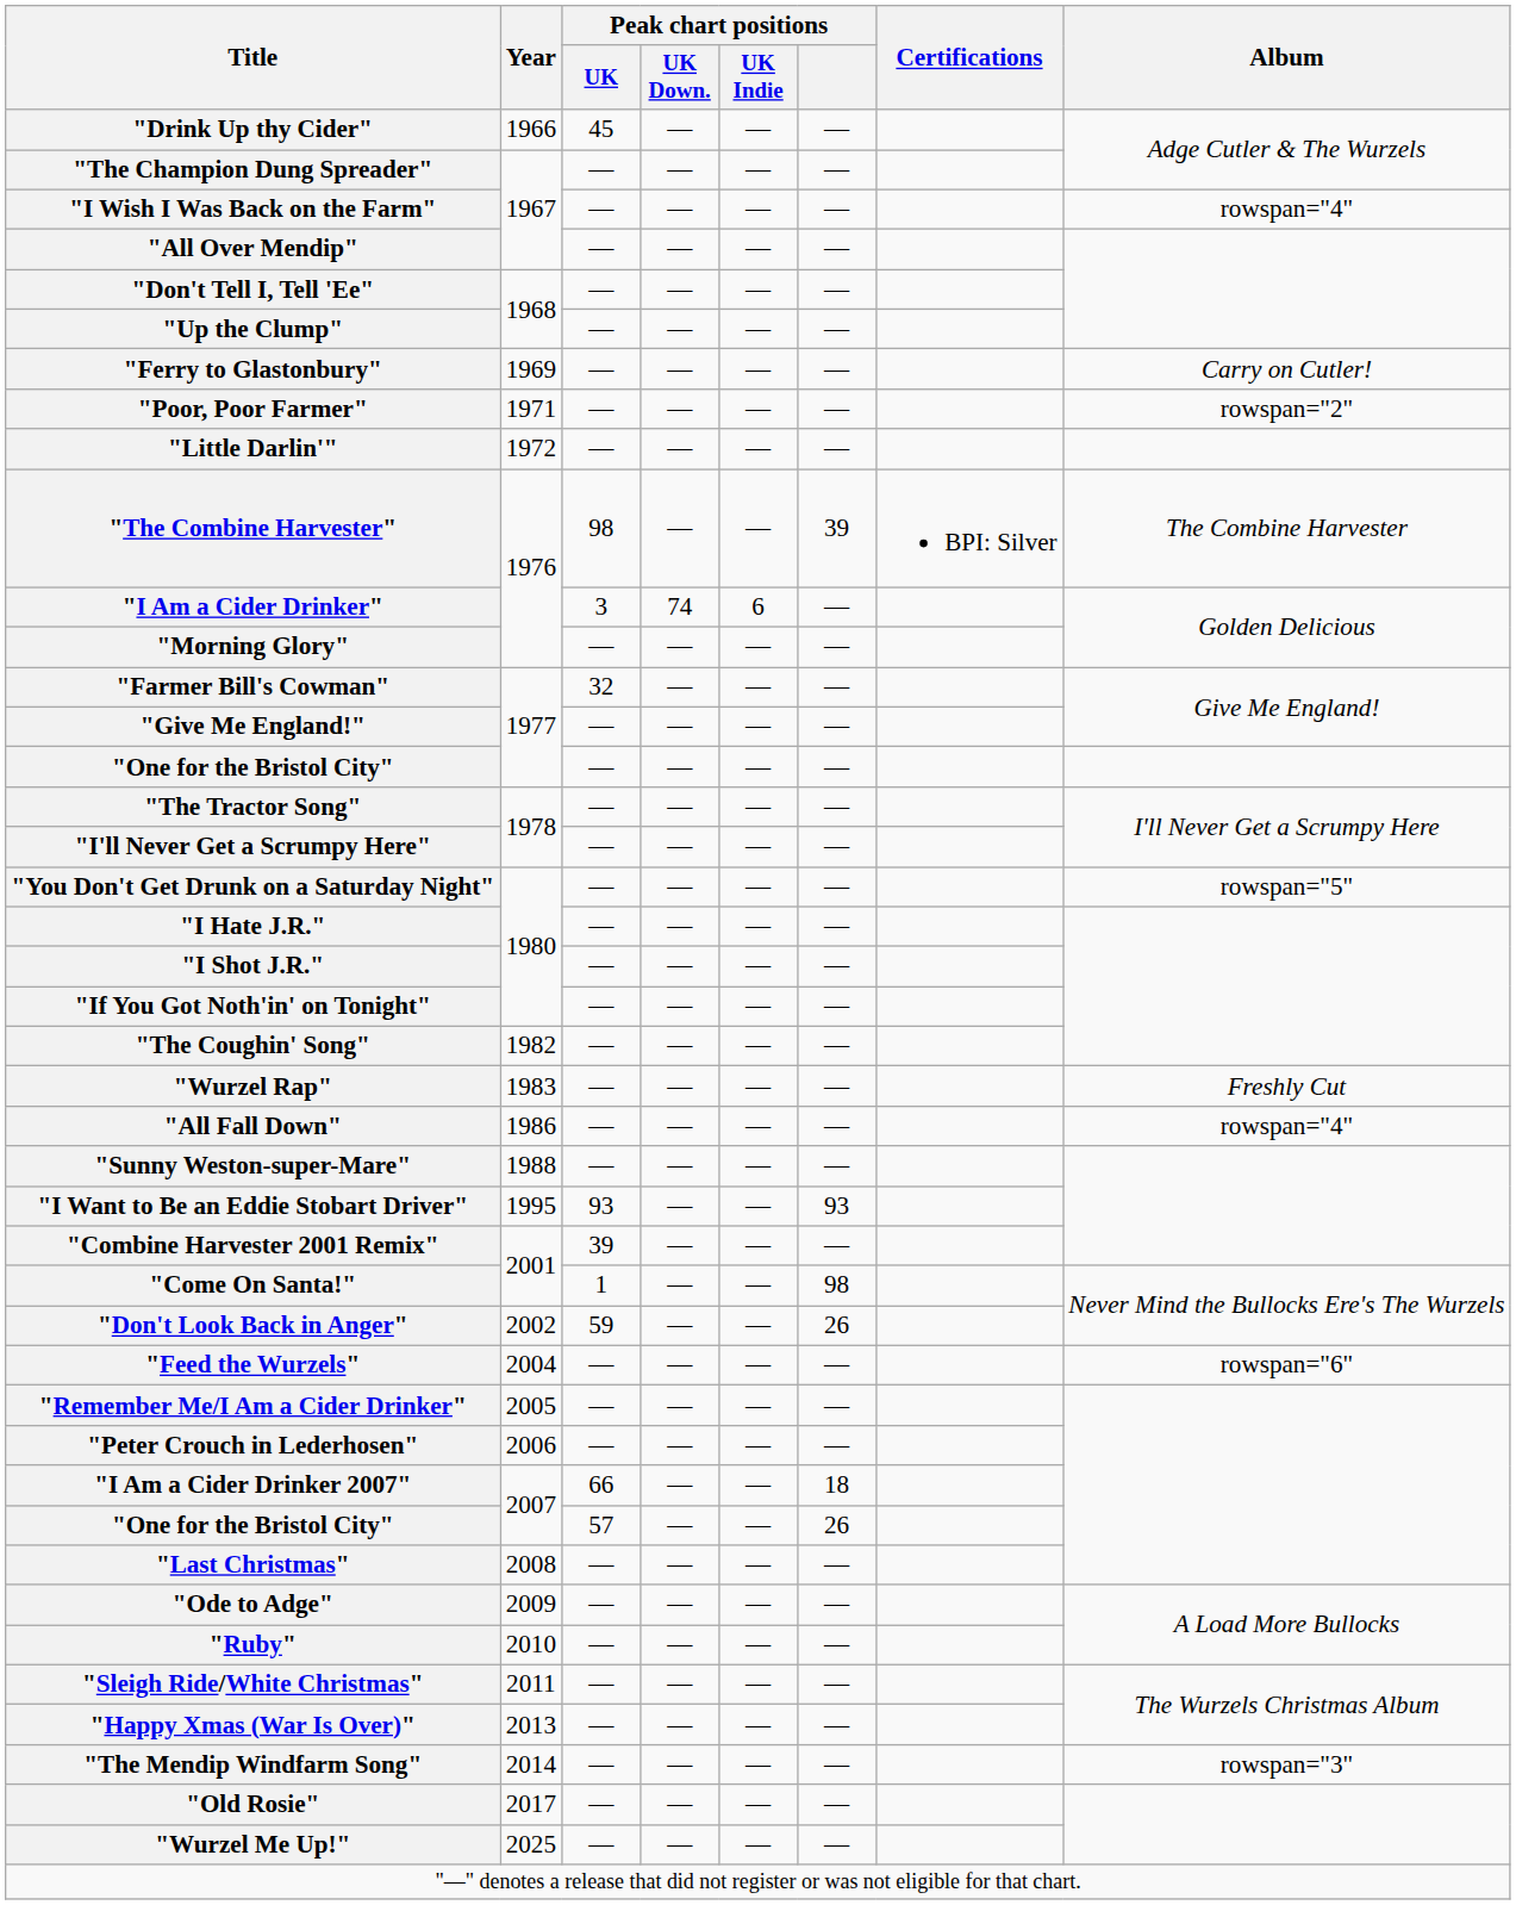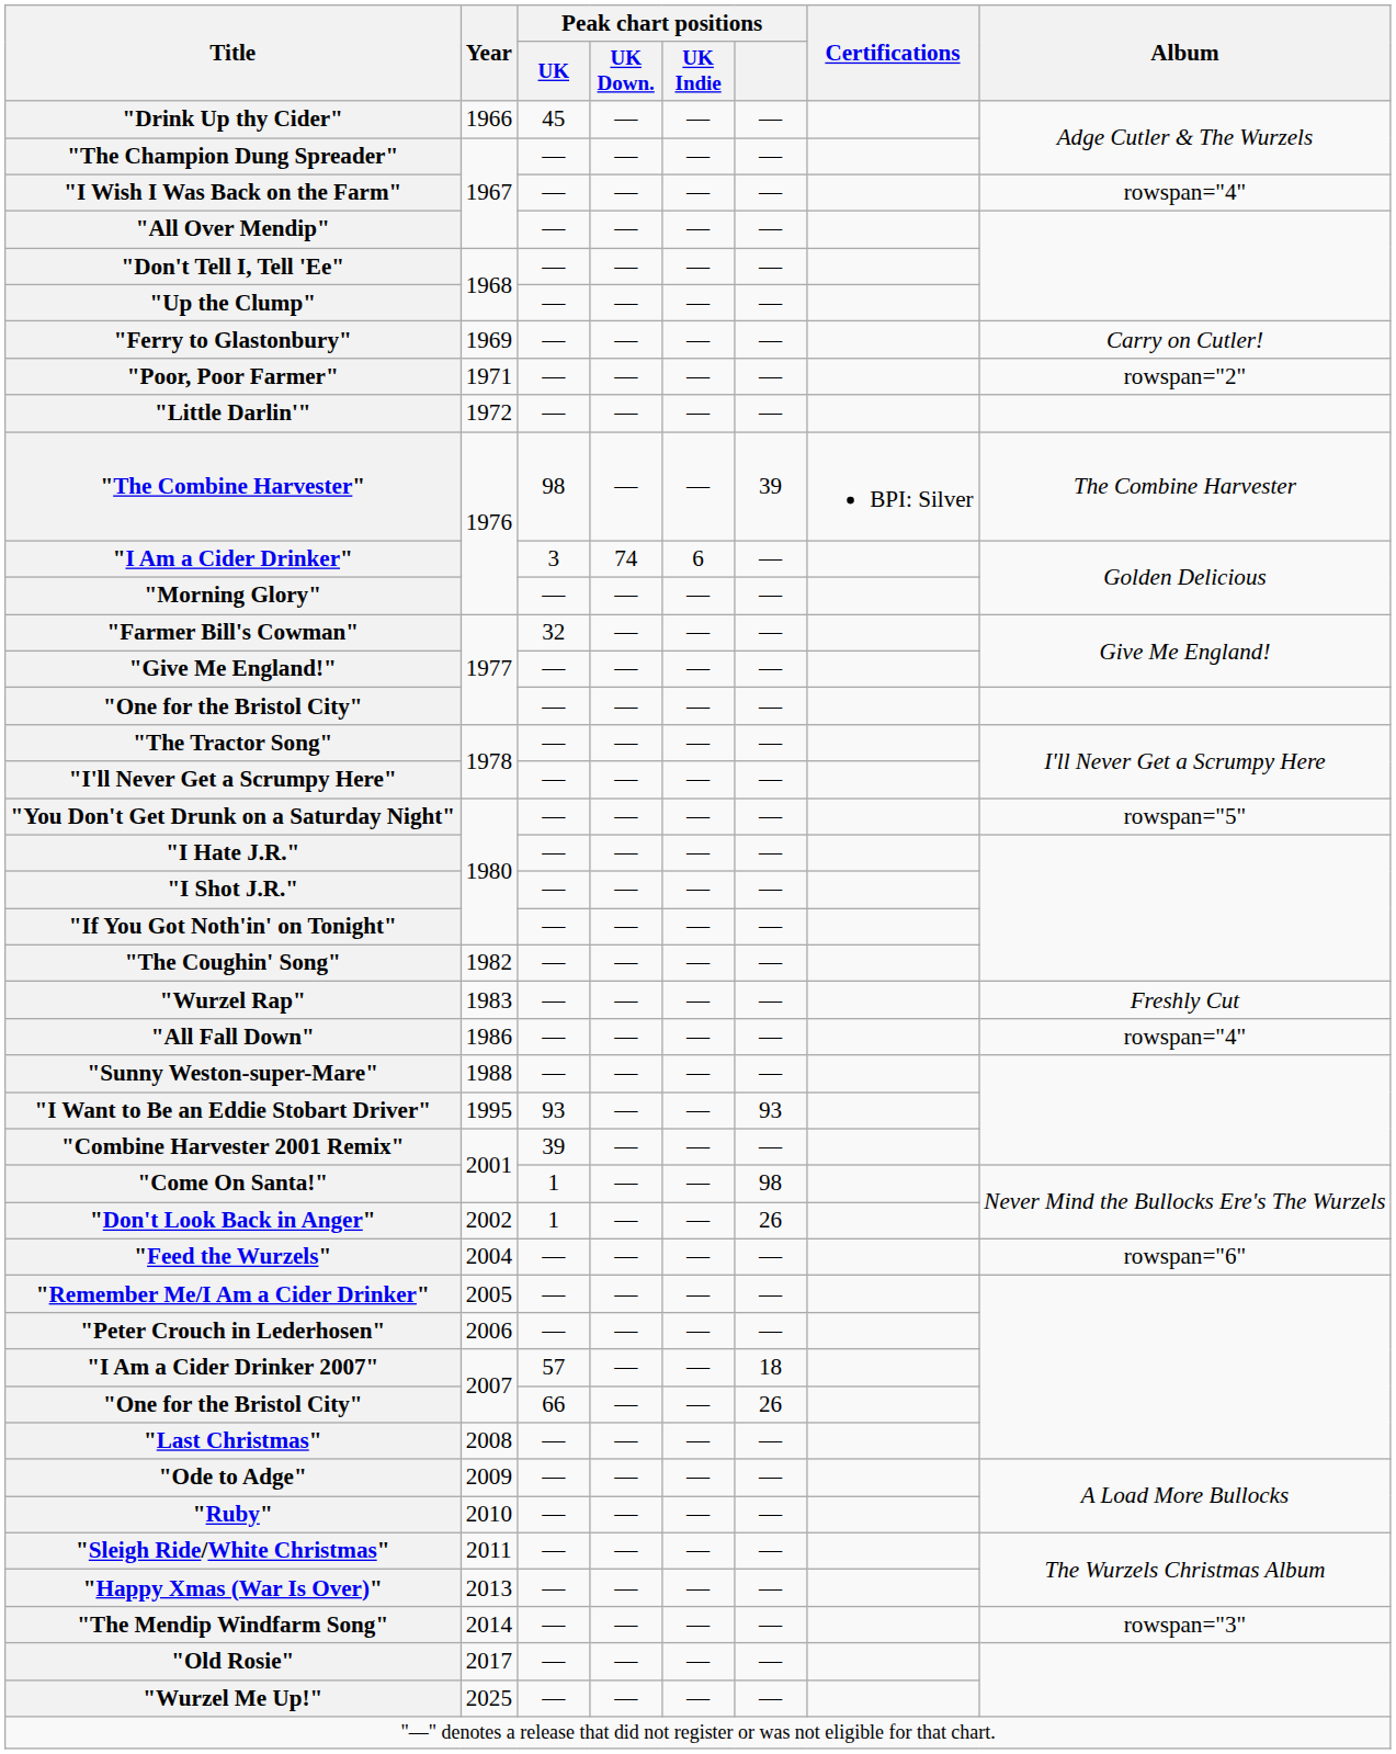"Don't Look Back in Anger" | Peak chart positions / UK: 59 -> 1
"I Am a Cider Drinker 2007" | Peak chart positions / UK: 66 -> 57
"One for the Bristol City" / 2007 | Peak chart positions / UK: 57 -> 66
